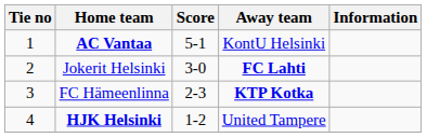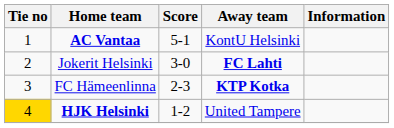HJK Helsinki | Tie no: no background -> gold background
